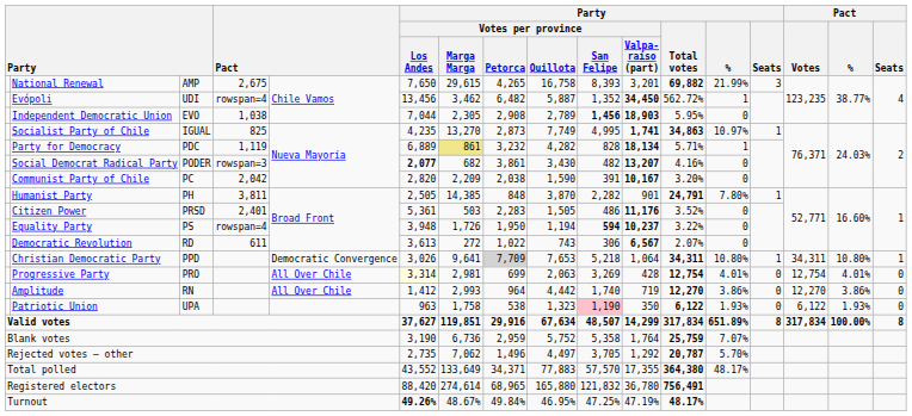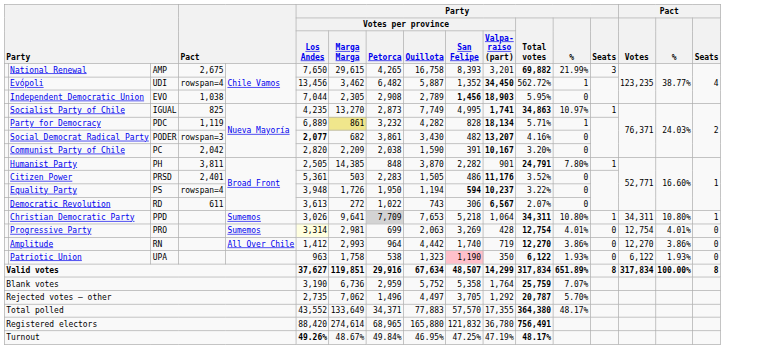Christian Democratic Party | column 5: Democratic Convergence -> Sumemos
Progressive Party | column 5: All Over Chile -> Sumemos
